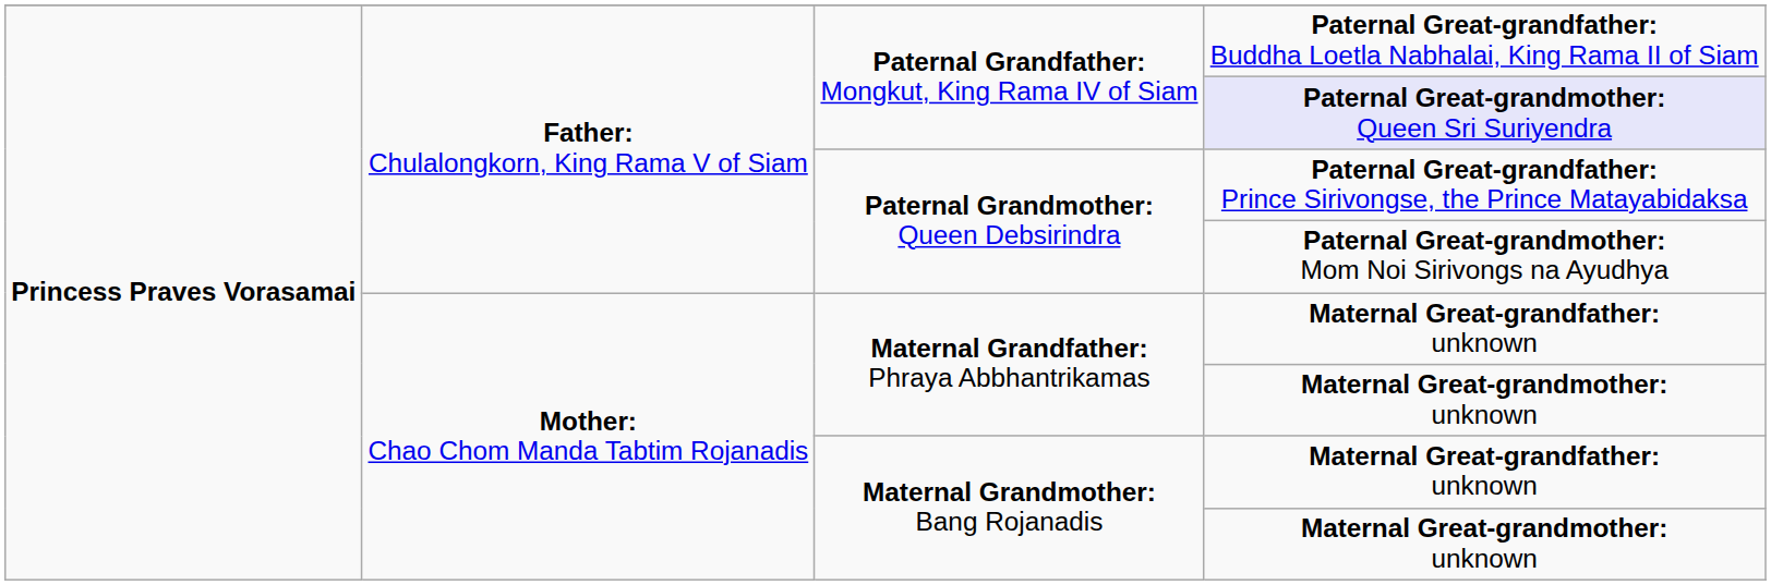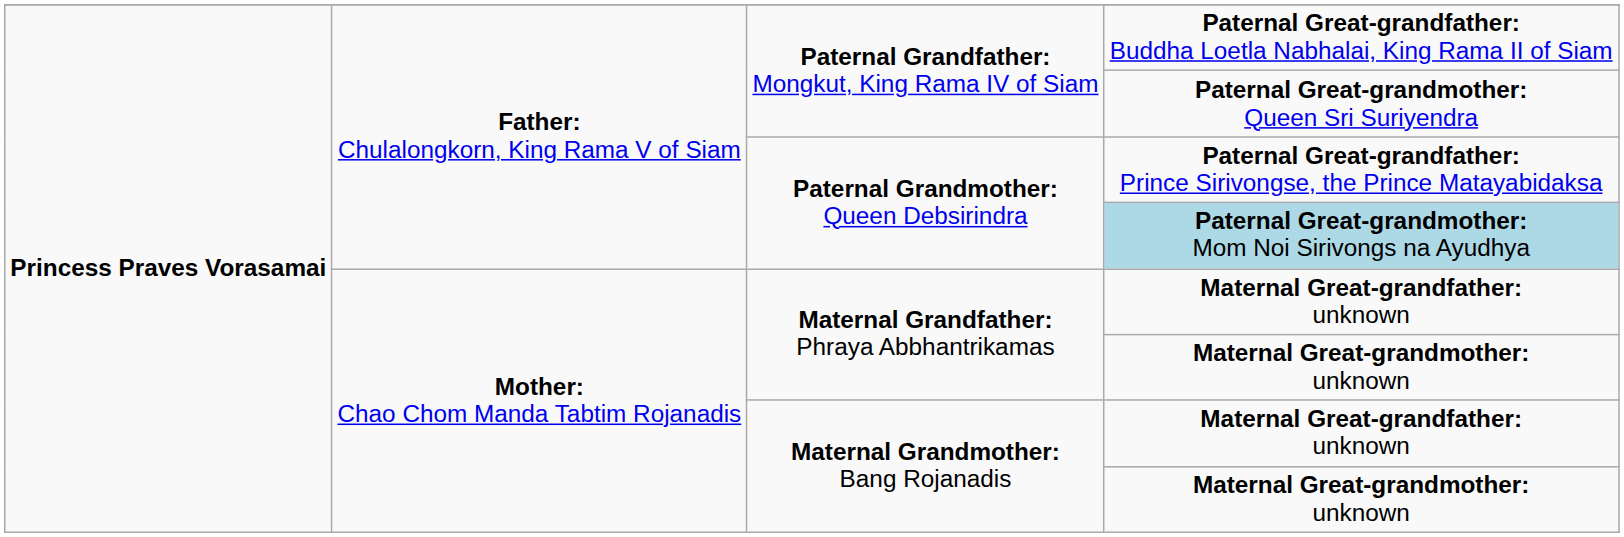Paternal Great-grandmother: Queen Sri Suriyendra | column 4: lavender background -> no background
Paternal Great-grandmother: Mom Noi Sirivongs na Ayudhya | column 4: no background -> lightblue background
